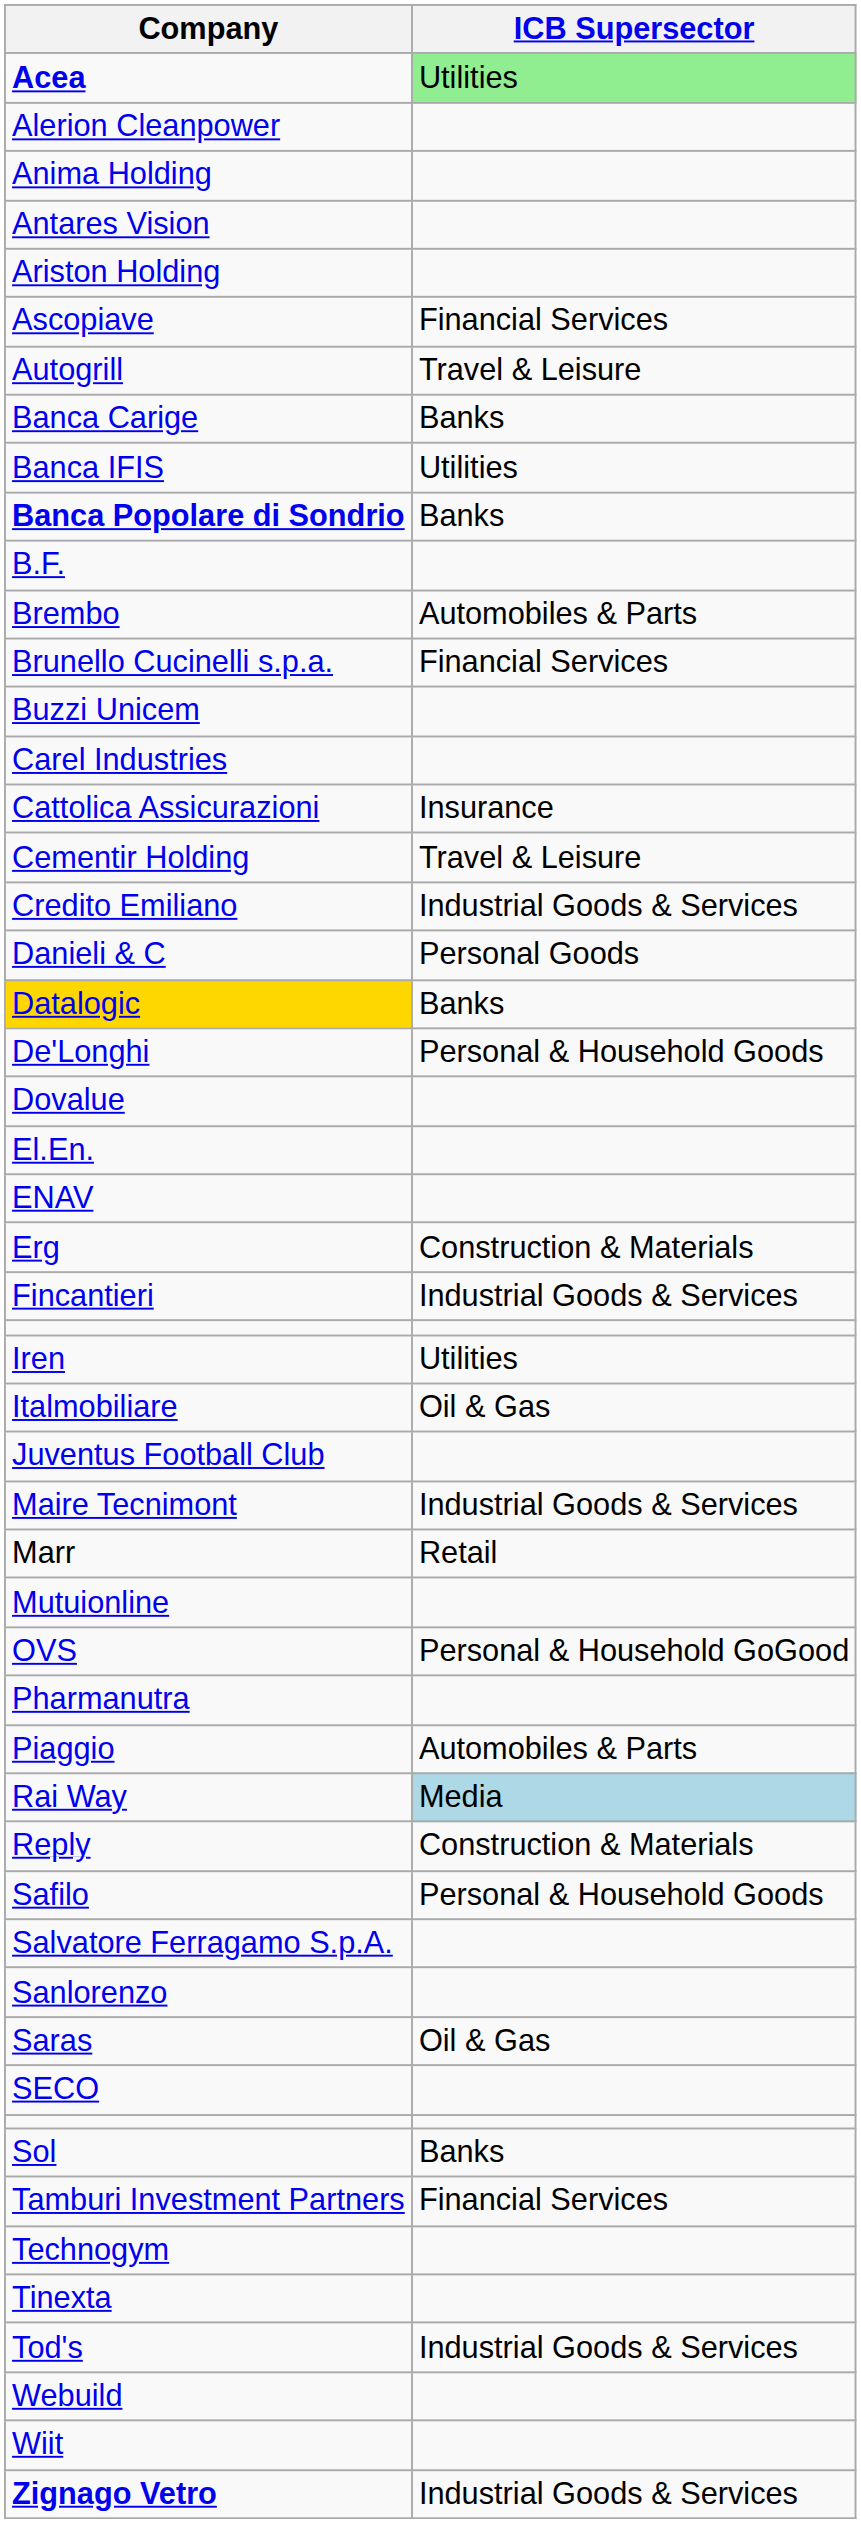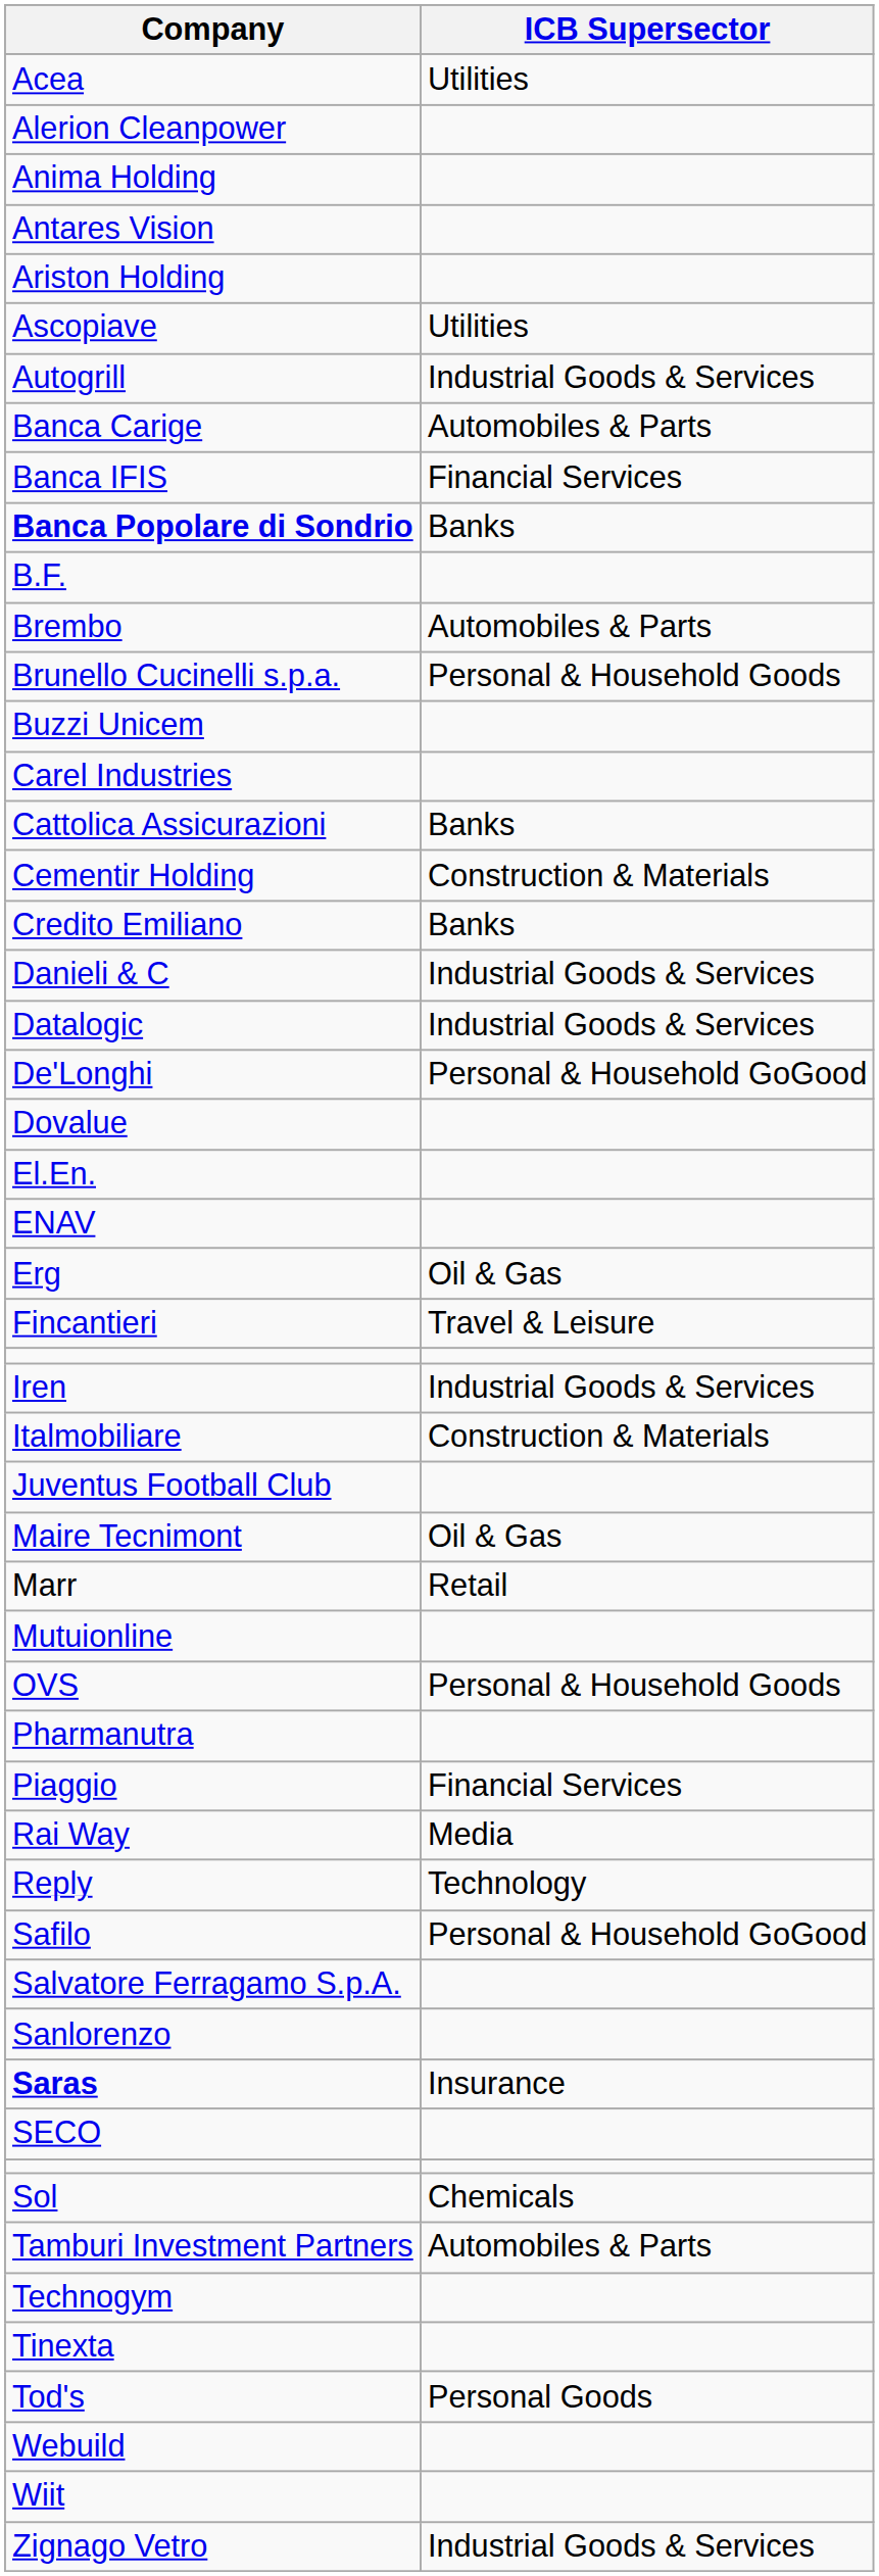row 2 | Company: bold -> normal
row 2 | ICB Supersector: lightgreen background -> no background
row 7 | ICB Supersector: Financial Services -> Utilities
row 8 | ICB Supersector: Travel & Leisure -> Industrial Goods & Services
row 9 | ICB Supersector: Banks -> Automobiles & Parts
row 10 | ICB Supersector: Utilities -> Financial Services
row 14 | ICB Supersector: Financial Services -> Personal & Household Goods
row 17 | ICB Supersector: Insurance -> Banks
row 18 | ICB Supersector: Travel & Leisure -> Construction & Materials
row 19 | ICB Supersector: Industrial Goods & Services -> Banks
row 20 | ICB Supersector: Personal Goods -> Industrial Goods & Services
row 21 | Company: gold background -> no background
row 21 | ICB Supersector: Banks -> Industrial Goods & Services
row 22 | ICB Supersector: Personal & Household Goods -> Personal & Household GoGood
row 26 | ICB Supersector: Construction & Materials -> Oil & Gas
row 27 | ICB Supersector: Industrial Goods & Services -> Travel & Leisure
row 29 | ICB Supersector: Utilities -> Industrial Goods & Services
row 30 | ICB Supersector: Oil & Gas -> Construction & Materials
row 32 | ICB Supersector: Industrial Goods & Services -> Oil & Gas
row 35 | ICB Supersector: Personal & Household GoGood -> Personal & Household Goods
row 37 | ICB Supersector: Automobiles & Parts -> Financial Services
row 38 | ICB Supersector: lightblue background -> no background
row 39 | ICB Supersector: Construction & Materials -> Technology
row 40 | ICB Supersector: Personal & Household Goods -> Personal & Household GoGood
row 43 | Company: normal -> bold
row 43 | ICB Supersector: Oil & Gas -> Insurance
row 46 | ICB Supersector: Banks -> Chemicals
row 47 | ICB Supersector: Financial Services -> Automobiles & Parts
row 50 | ICB Supersector: Industrial Goods & Services -> Personal Goods
row 53 | Company: bold -> normal
